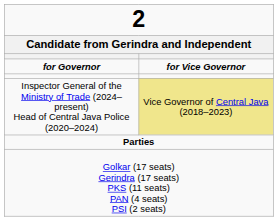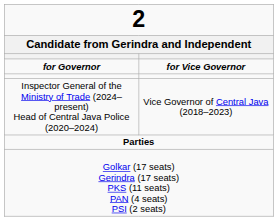row 6 | column 2: khaki background -> no background
